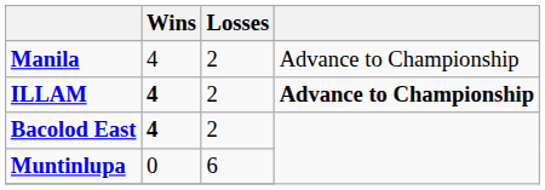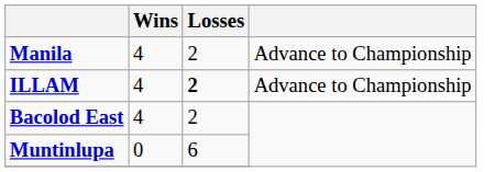ILLAM | Wins: bold -> normal
ILLAM | Losses: normal -> bold
ILLAM | column 4: bold -> normal
Bacolod East | Wins: bold -> normal
